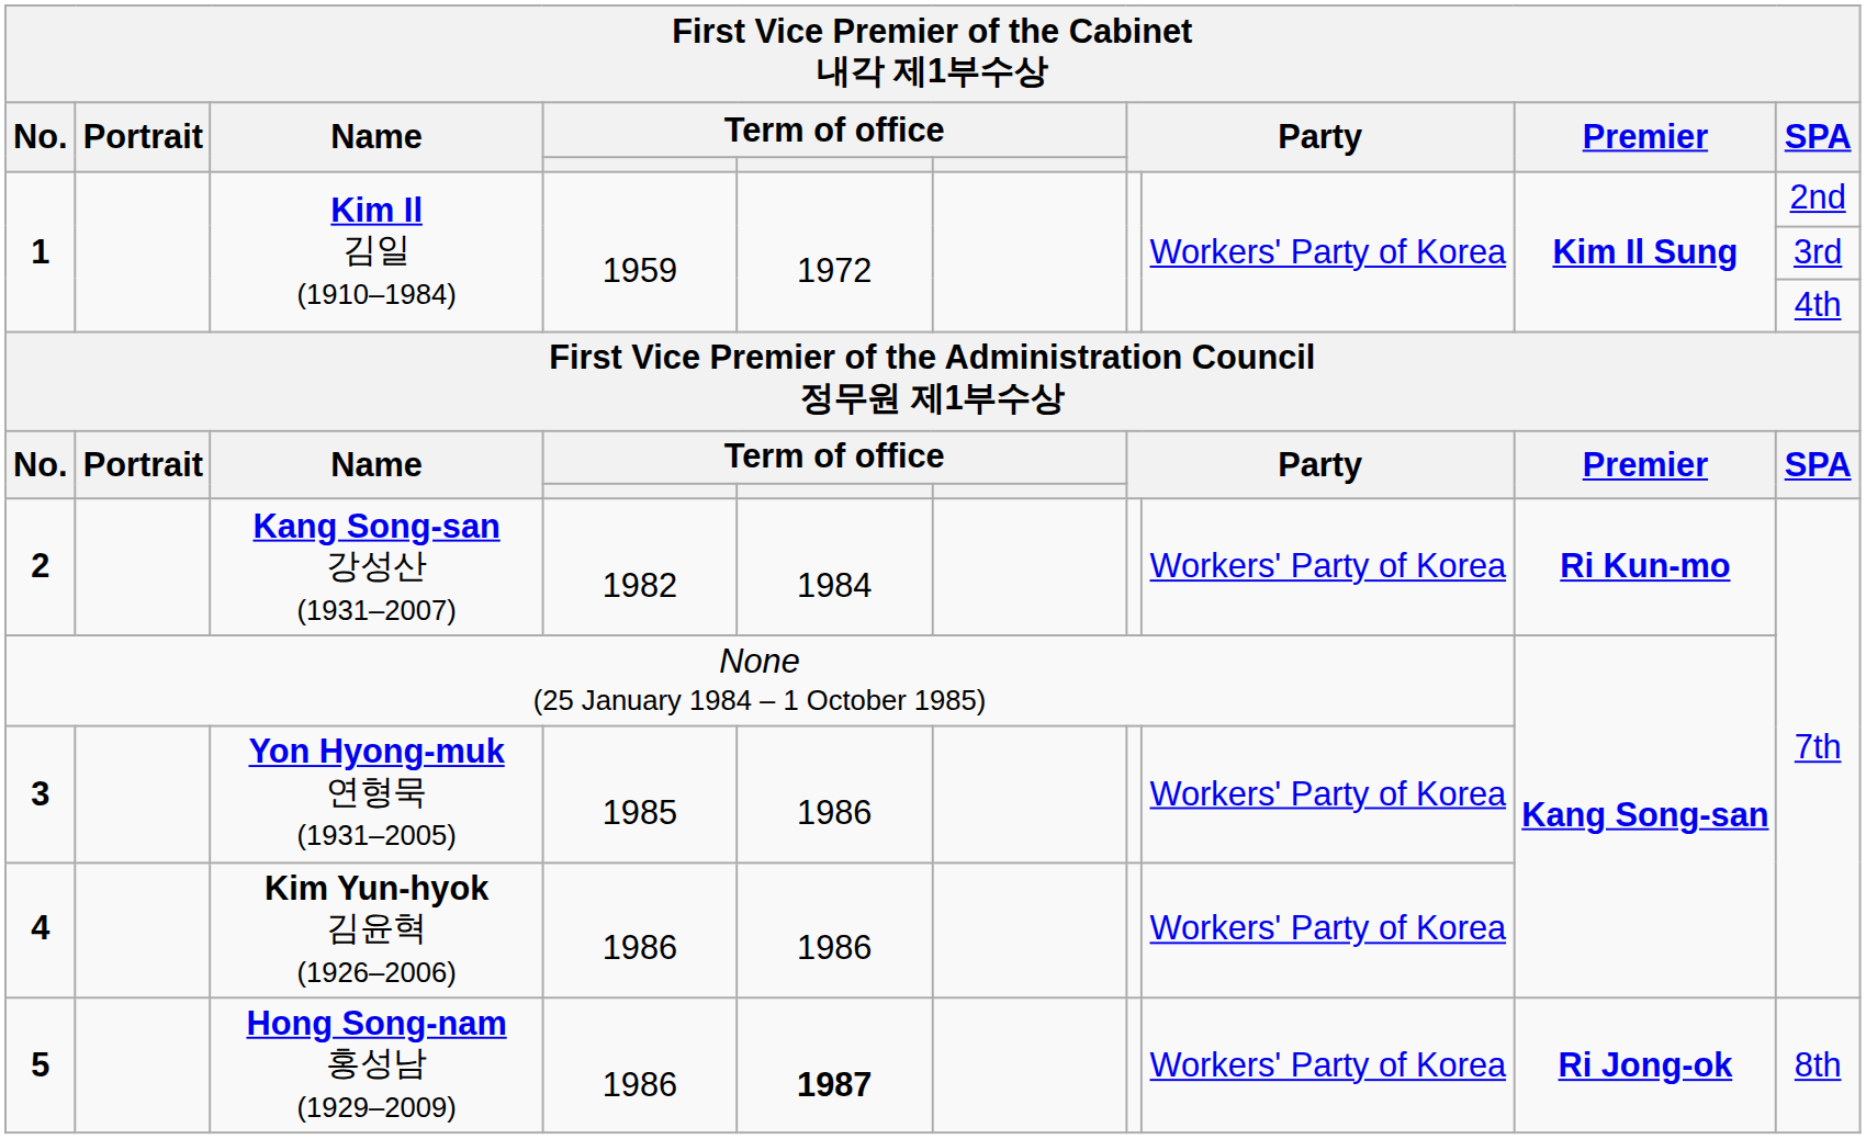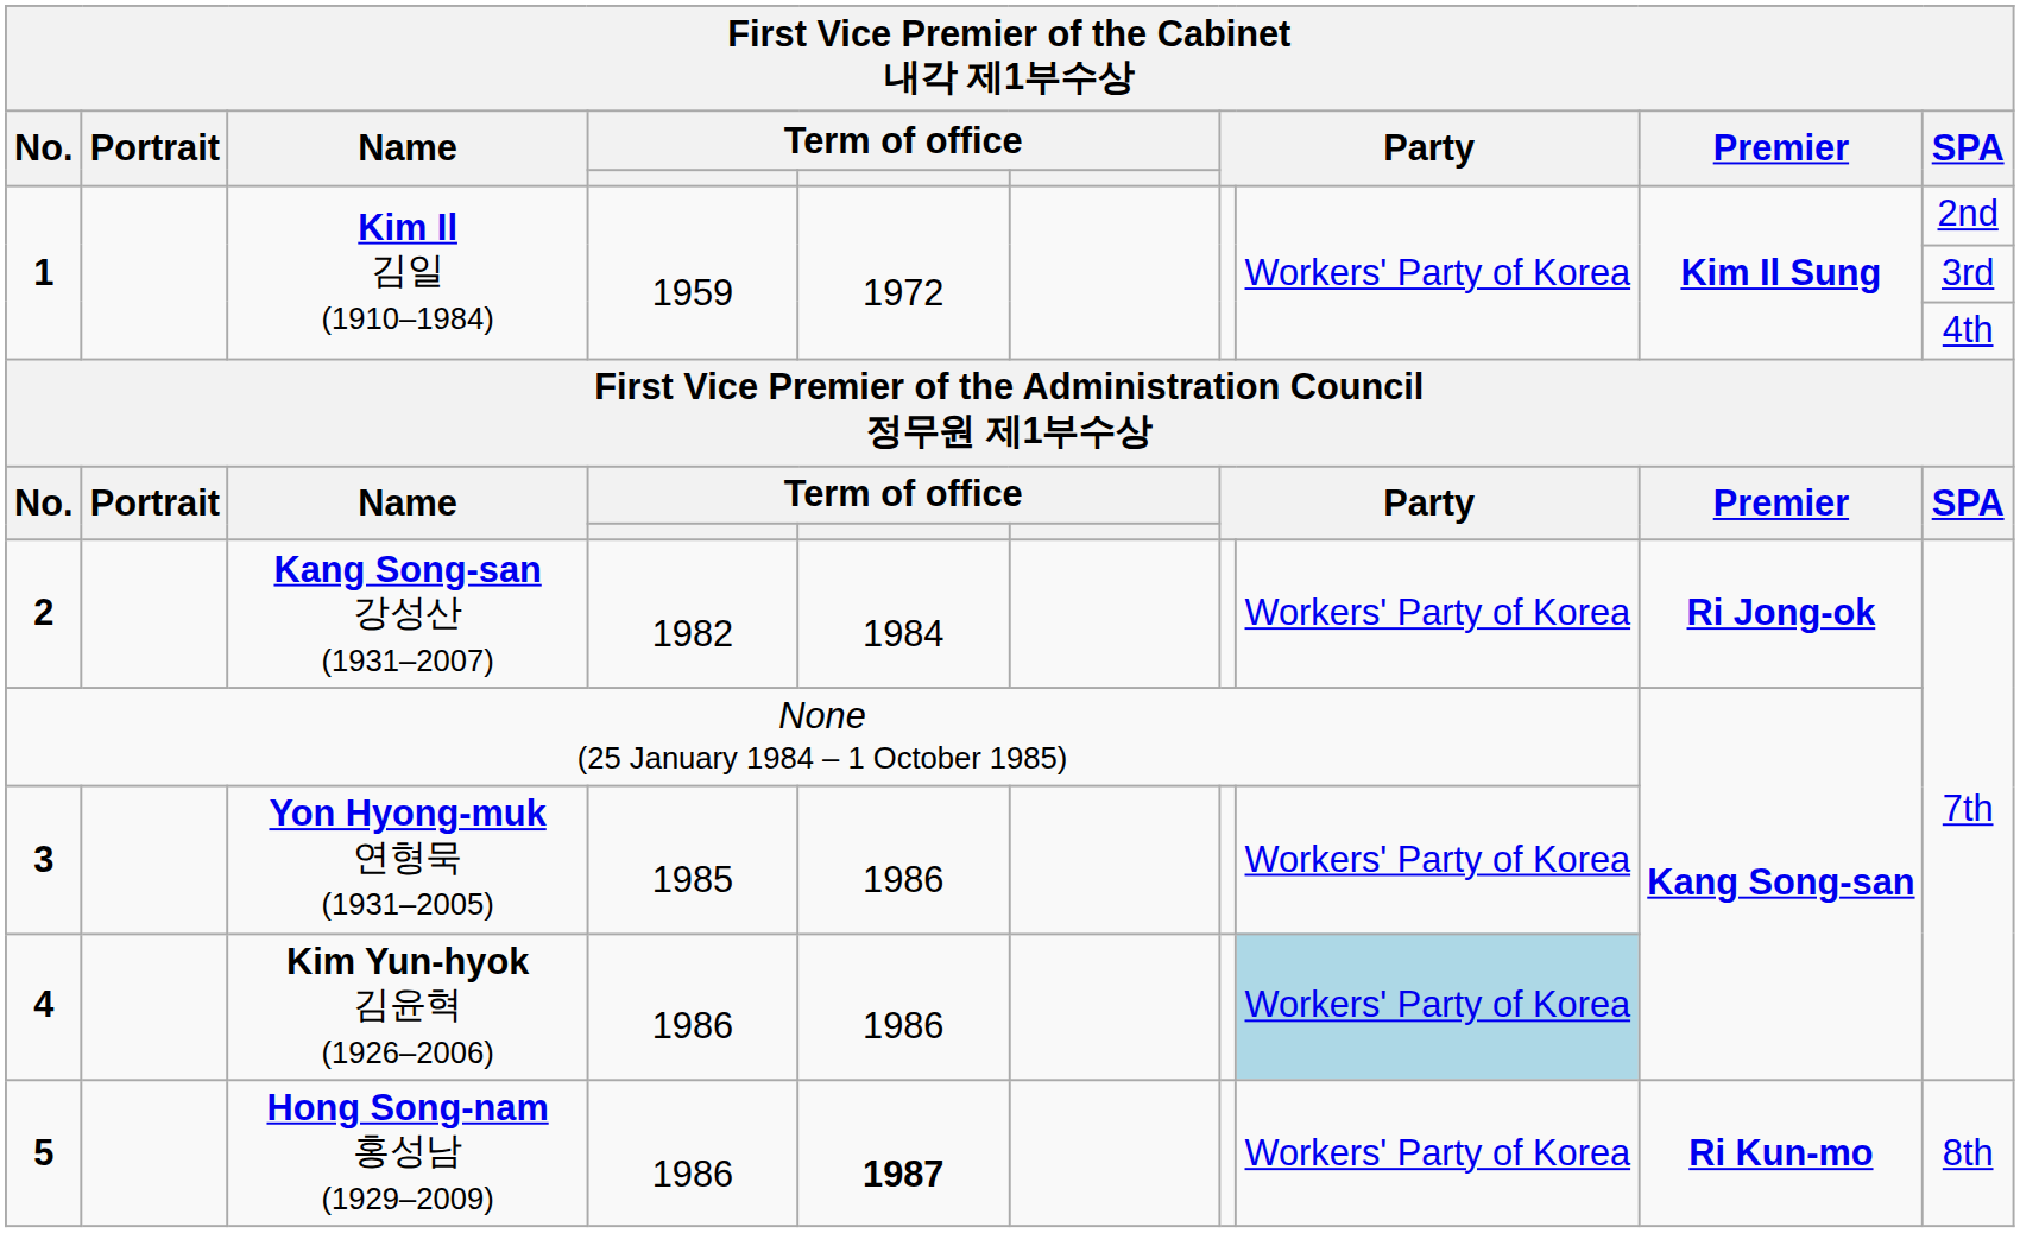2 | Premier: Ri Kun-mo -> Ri Jong-ok
4 | column 8: no background -> lightblue background
5 | Premier: Ri Jong-ok -> Ri Kun-mo
